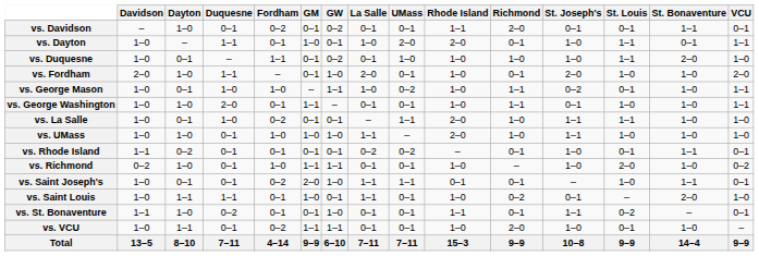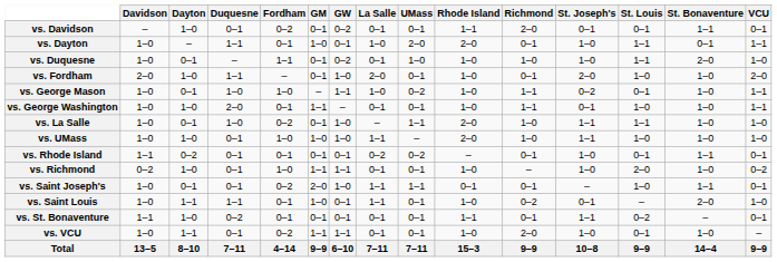vs. La Salle | GW: 0–1 -> 1–0
vs. St. Bonaventure | GW: 1–0 -> 0–1
